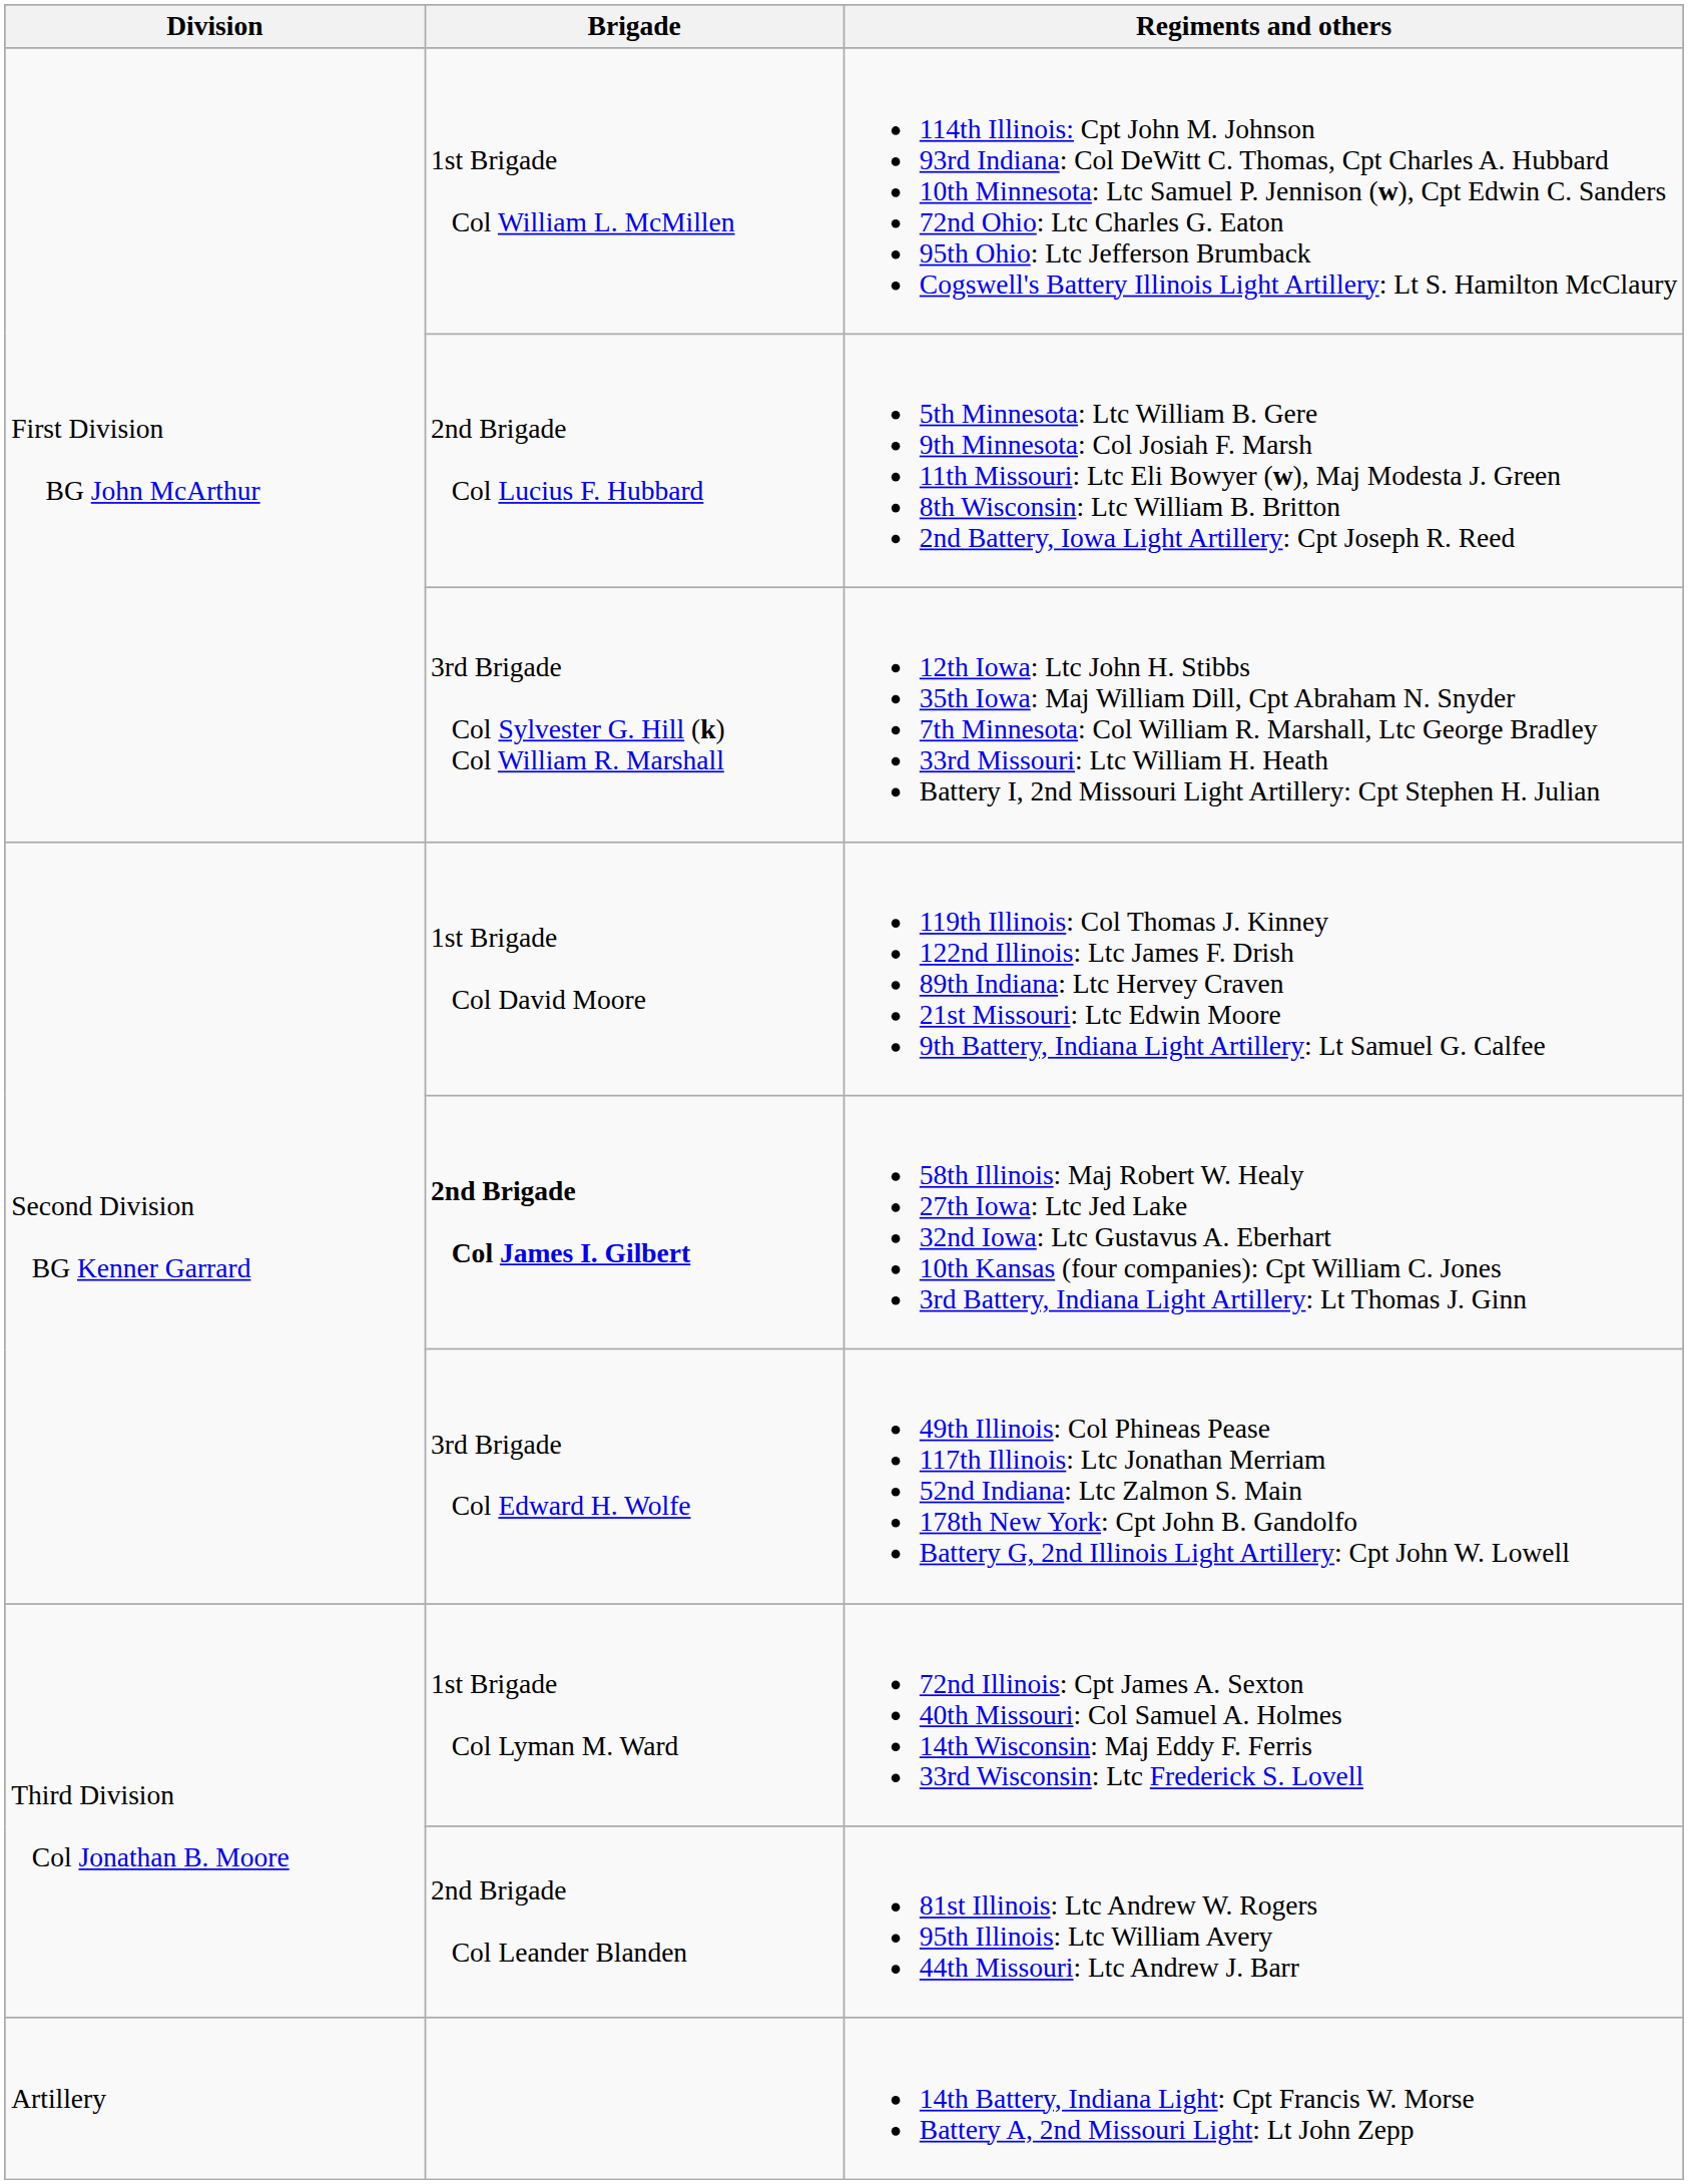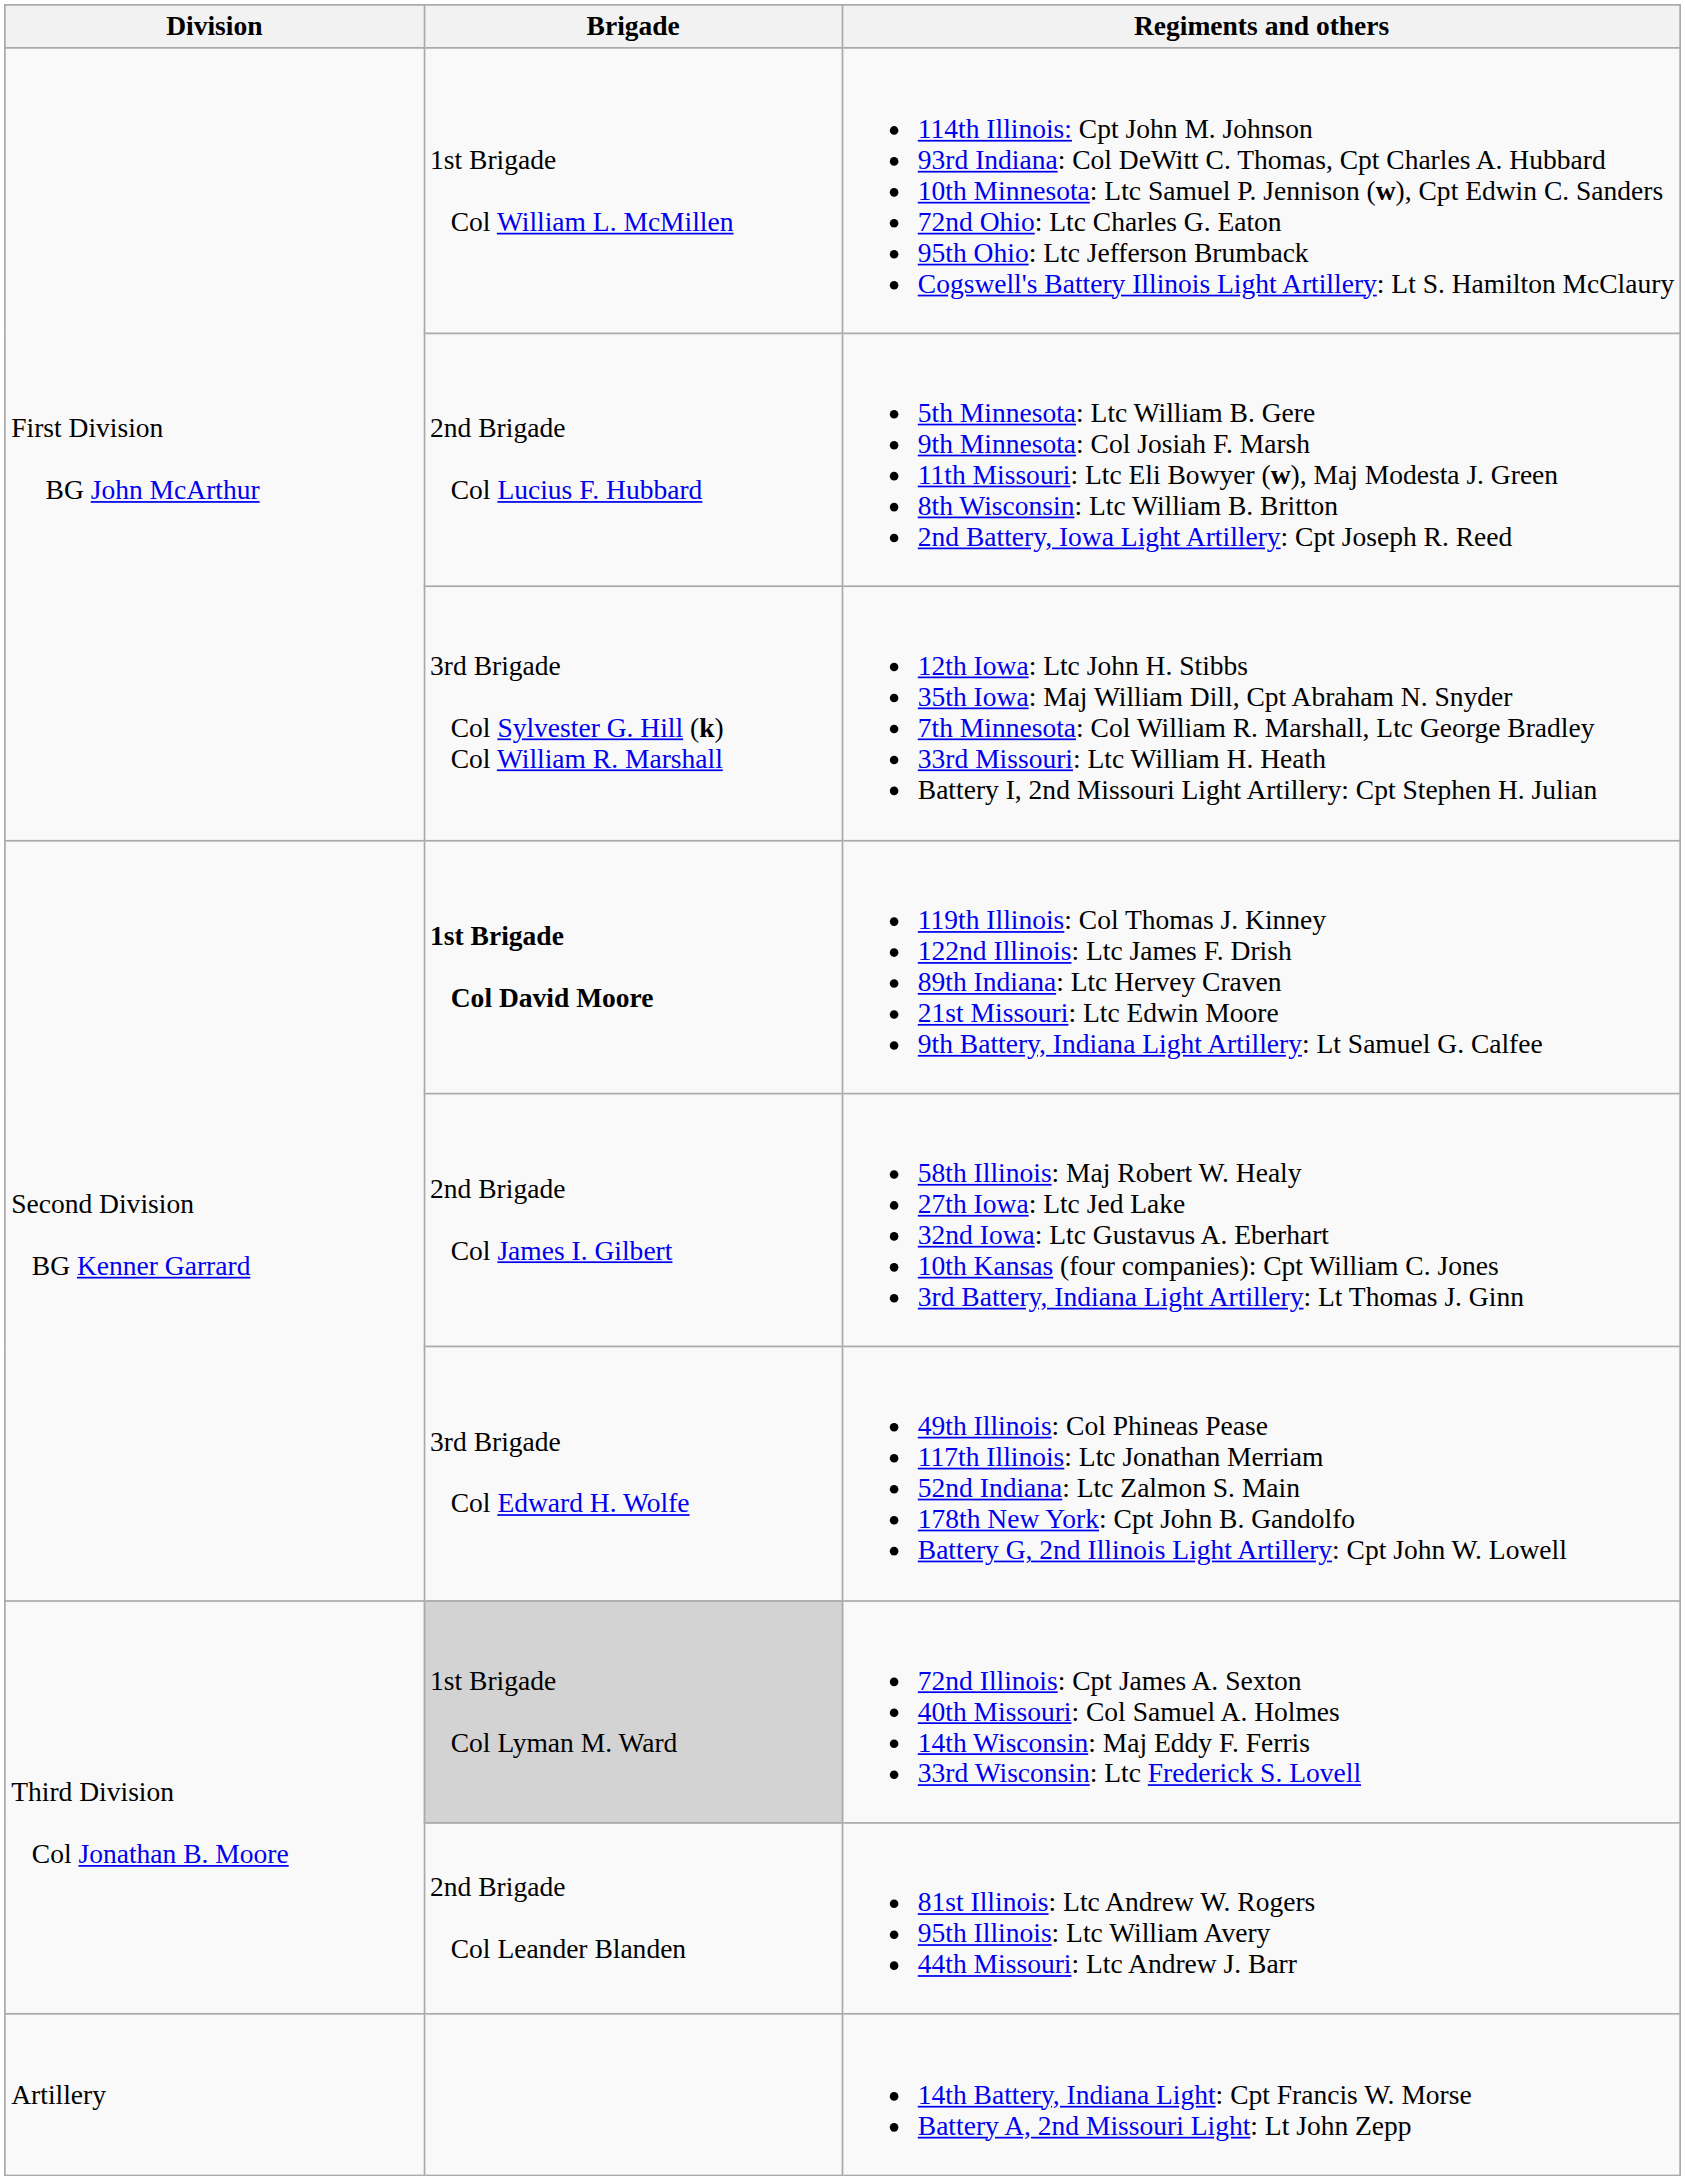1st Brigade Col David Moore | Brigade: normal -> bold
2nd Brigade Col James I. Gilbert | Brigade: bold -> normal
1st Brigade Col Lyman M. Ward | Brigade: no background -> lightgrey background
